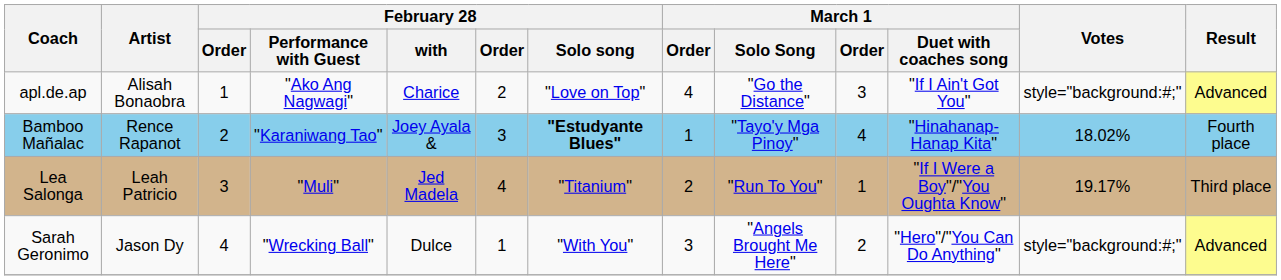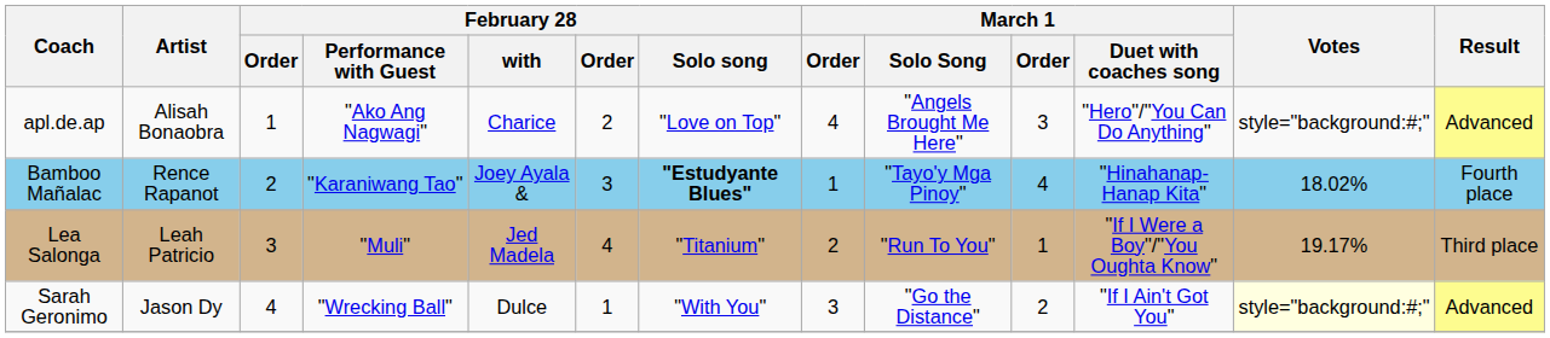apl.de.ap | March 1 / Solo Song: "Go the Distance" -> "Angels Brought Me Here"
apl.de.ap | March 1 / Duet with coaches song: "If I Ain't Got You" -> "Hero"/"You Can Do Anything"
Sarah Geronimo | March 1 / Solo Song: "Angels Brought Me Here" -> "Go the Distance"
Sarah Geronimo | March 1 / Duet with coaches song: "Hero"/"You Can Do Anything" -> "If I Ain't Got You"
Sarah Geronimo | Votes: no background -> lightyellow background
